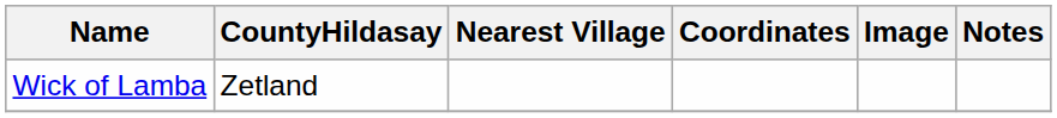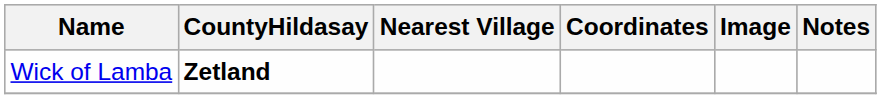Wick of Lamba | CountyHildasay: normal -> bold
